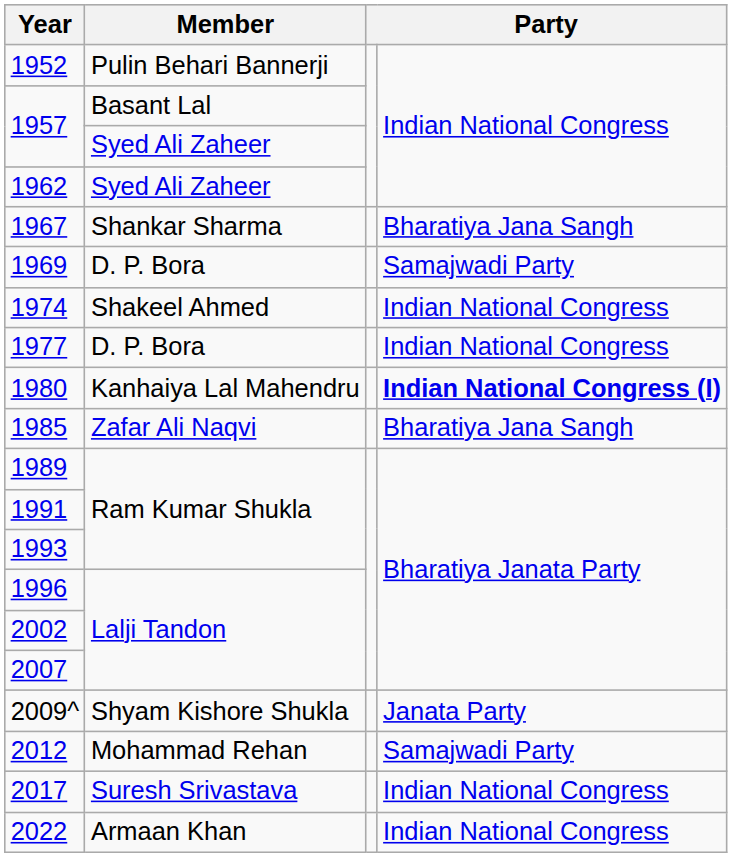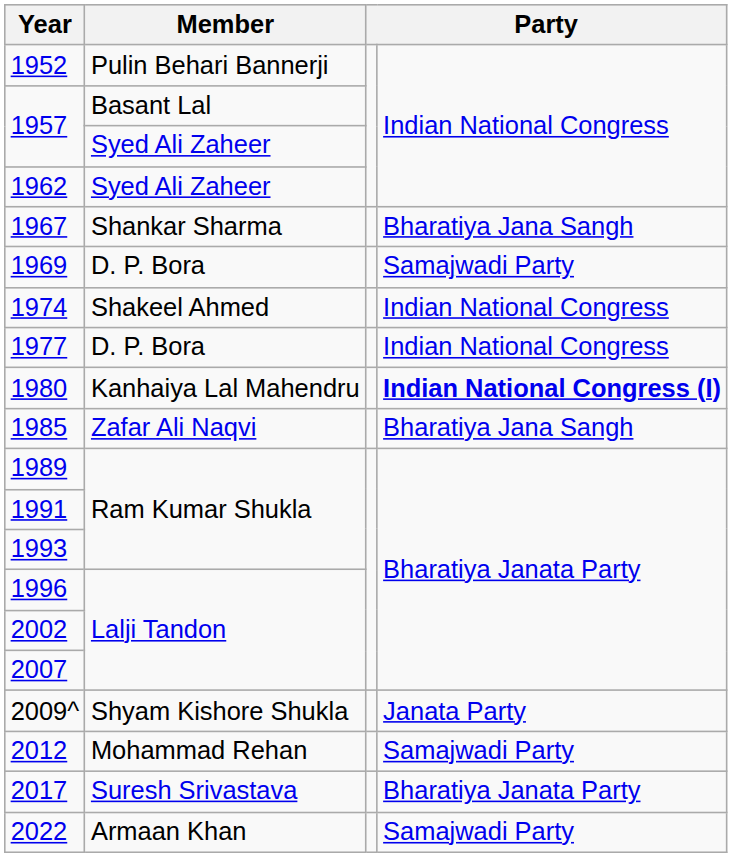2017 | column 4: Indian National Congress -> Bharatiya Janata Party
2022 | column 4: Indian National Congress -> Samajwadi Party
